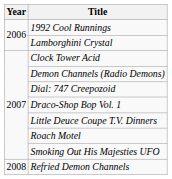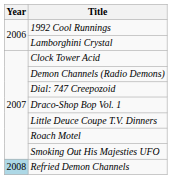Refried Demon Channels | Year: no background -> lightblue background
